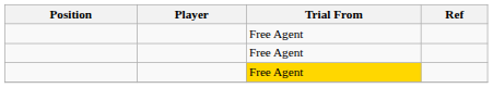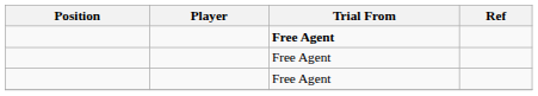row 2 | Trial From: normal -> bold
row 4 | Trial From: gold background -> no background
